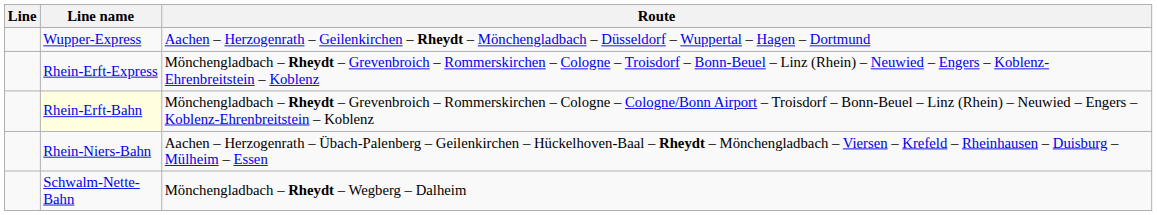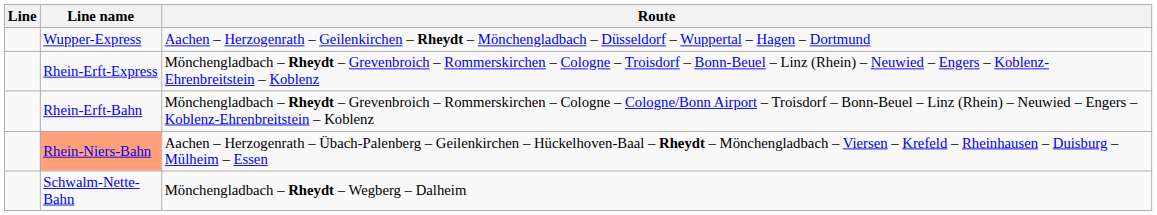Rhein-Erft-Bahn | Line name: lightyellow background -> no background
Rhein-Niers-Bahn | Line name: no background -> lightsalmon background
